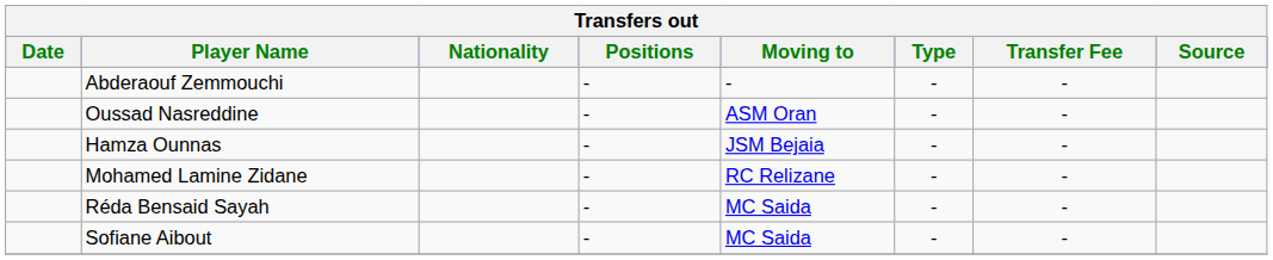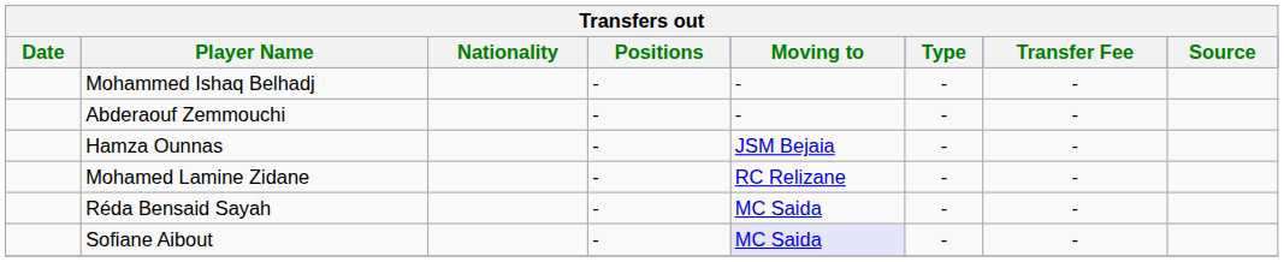+ row: Mohammed Ishaq Belhadj | - | - | - | -
- row: Oussad Nasreddine | - | ASM Oran | - | -
Sofiane Aibout | Moving to: no background -> lavender background
